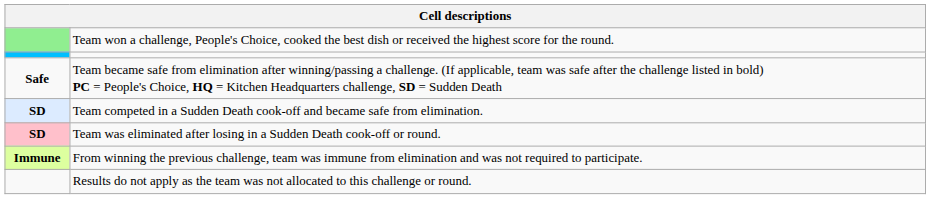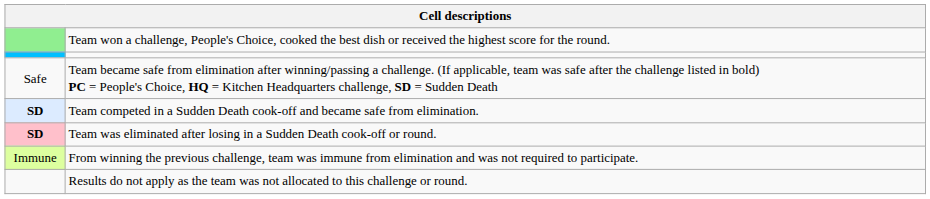row 4 | column 1: bold -> normal
row 7 | column 1: bold -> normal
